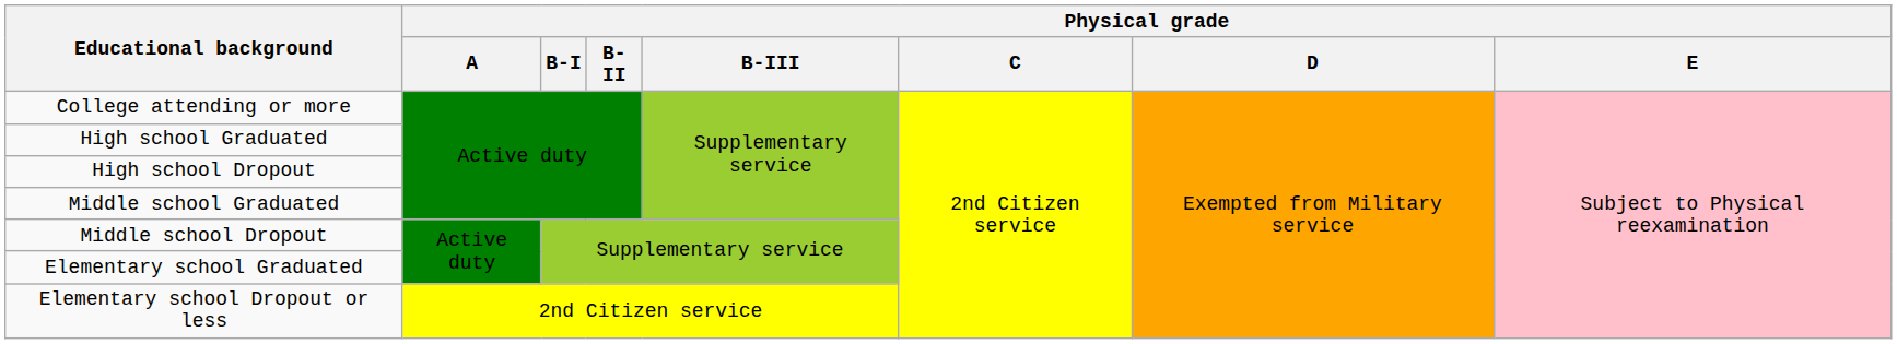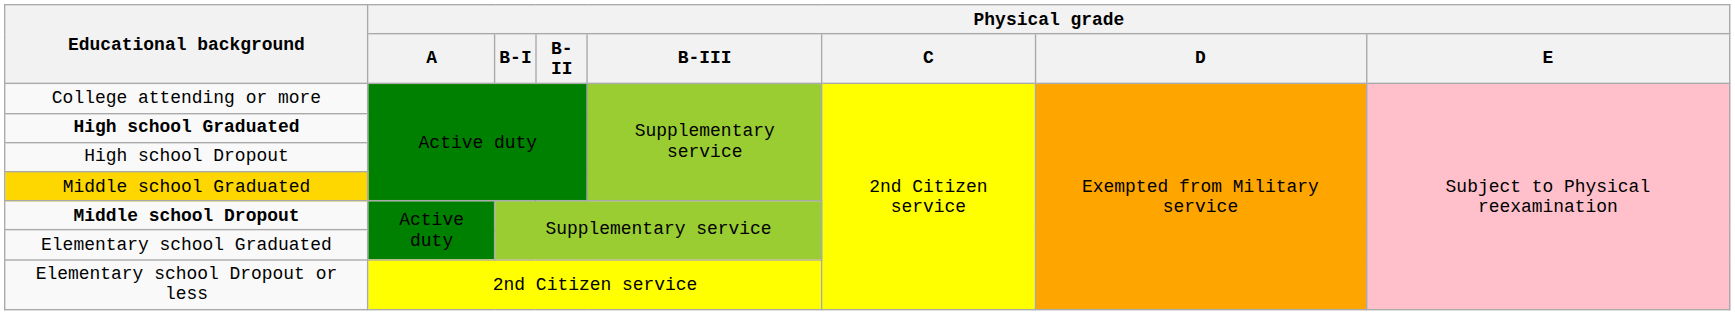High school Graduated | Educational background: normal -> bold
Middle school Graduated | Educational background: no background -> gold background
Middle school Dropout | Educational background: normal -> bold
